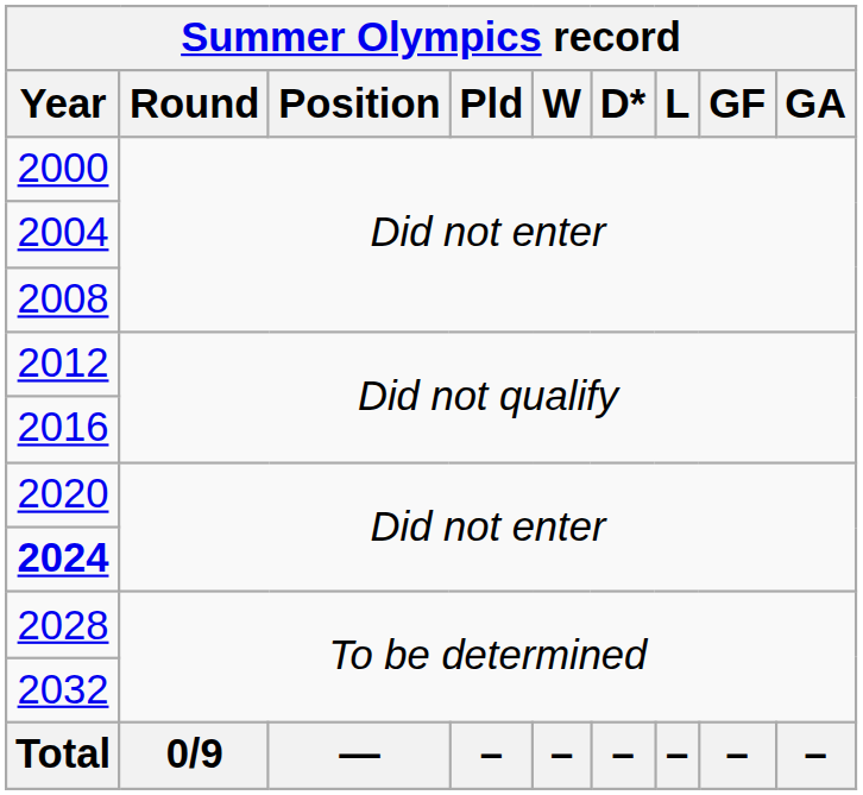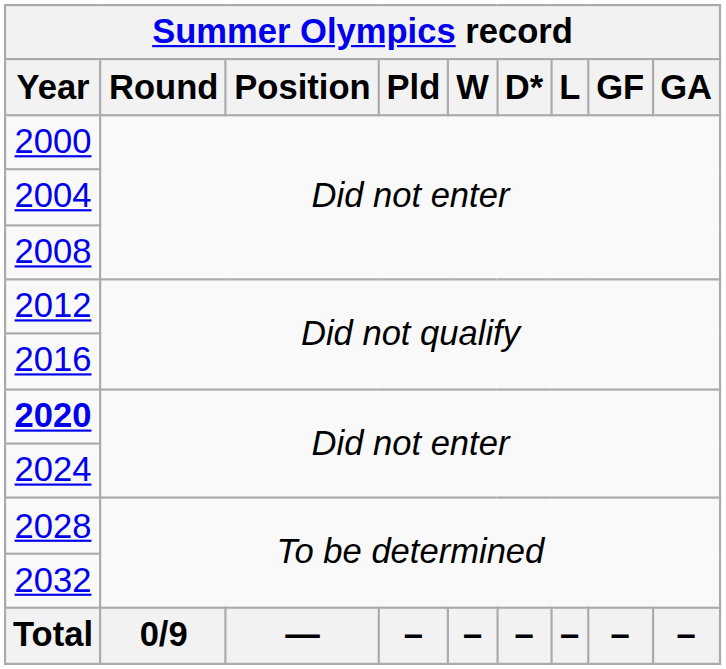2020 | Year: normal -> bold
2024 | Year: bold -> normal
